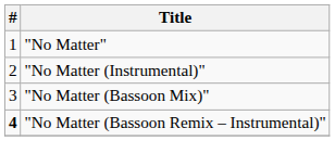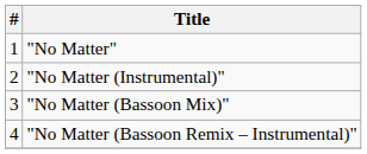"No Matter (Bassoon Remix – Instrumental)" | #: bold -> normal
